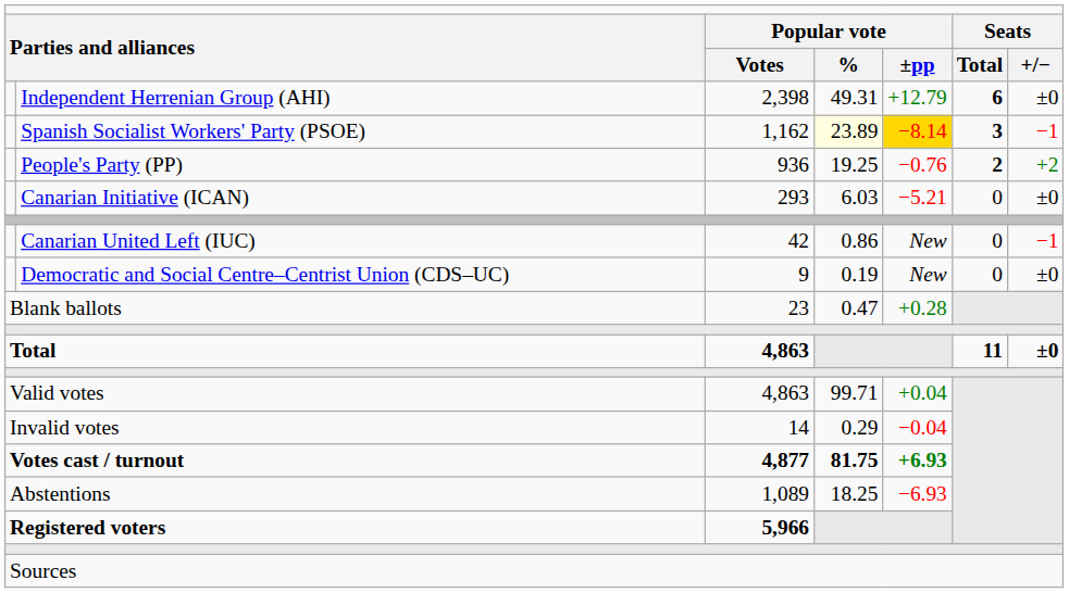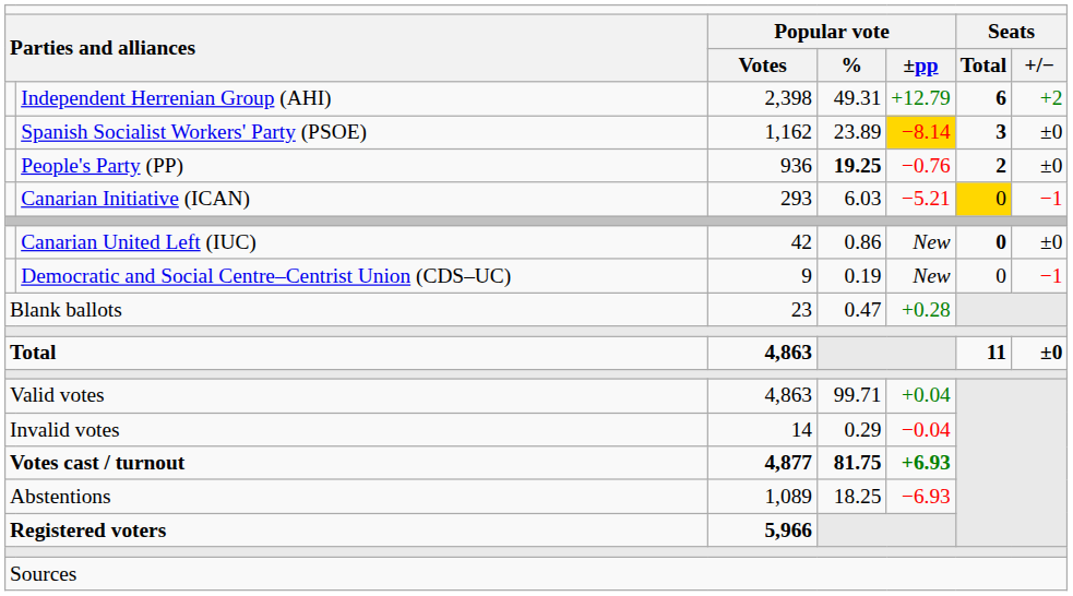Independent Herrenian Group (AHI) | column 7: ±0 -> +2
Spanish Socialist Workers' Party (PSOE) | column 4: lightyellow background -> no background
Spanish Socialist Workers' Party (PSOE) | column 7: −1 -> ±0
People's Party (PP) | column 4: normal -> bold
People's Party (PP) | column 7: +2 -> ±0
Canarian Initiative (ICAN) | column 6: no background -> gold background
Canarian Initiative (ICAN) | column 7: ±0 -> −1
Canarian United Left (IUC) | column 6: normal -> bold
Canarian United Left (IUC) | column 7: −1 -> ±0
Democratic and Social Centre–Centrist Union (CDS–UC) | column 7: ±0 -> −1
